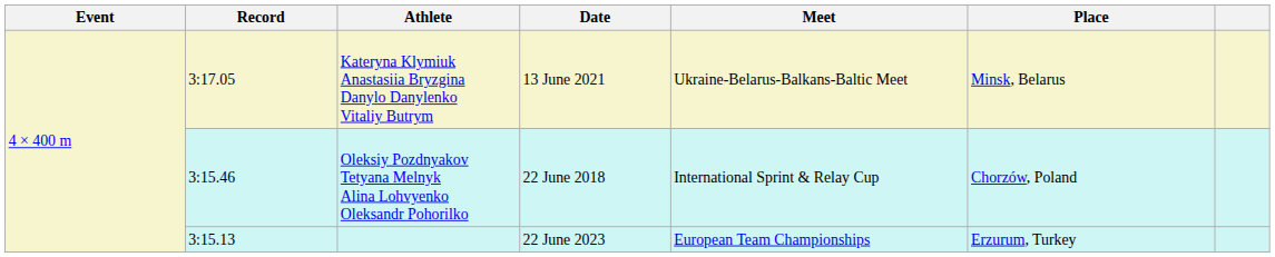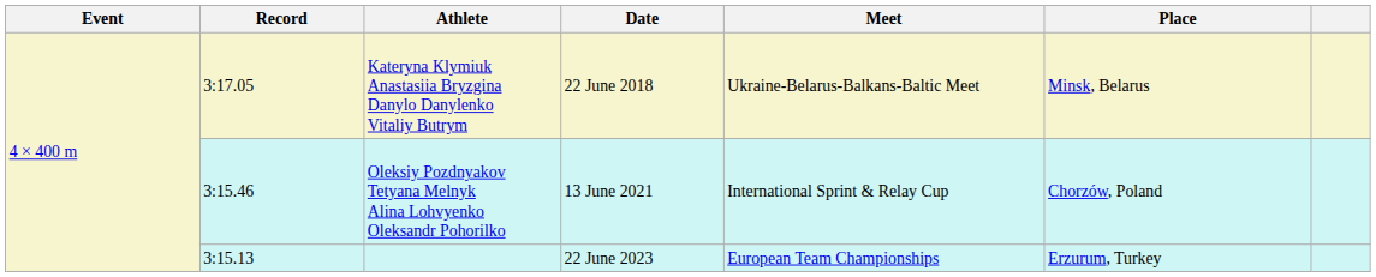row 2 | Date: 13 June 2021 -> 22 June 2018
row 3 | Date: 22 June 2018 -> 13 June 2021
